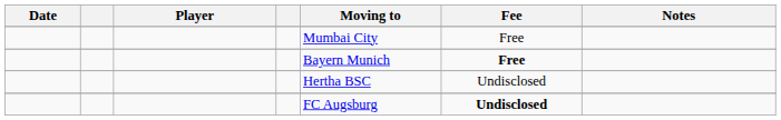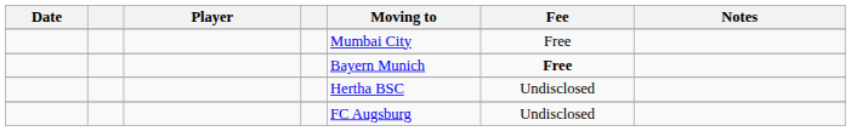row 5 | Fee: bold -> normal
